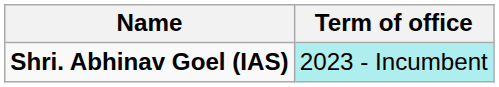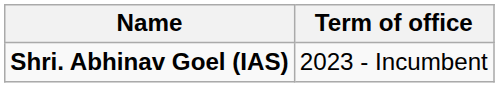Shri. Abhinav Goel (IAS) | Term of office: paleturquoise background -> no background
